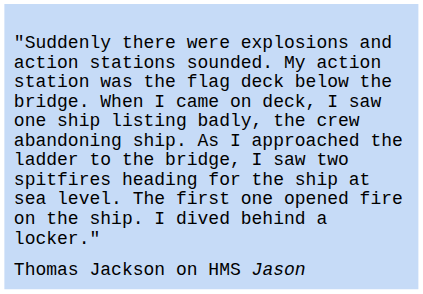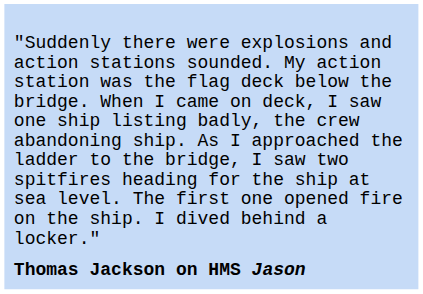row 2 | column 1: normal -> bold
